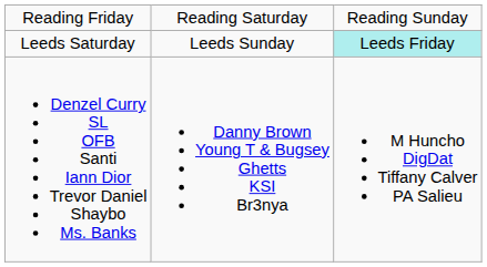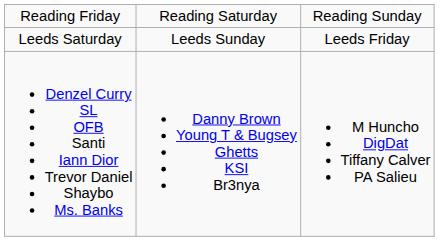Leeds Saturday | column 3: paleturquoise background -> no background
